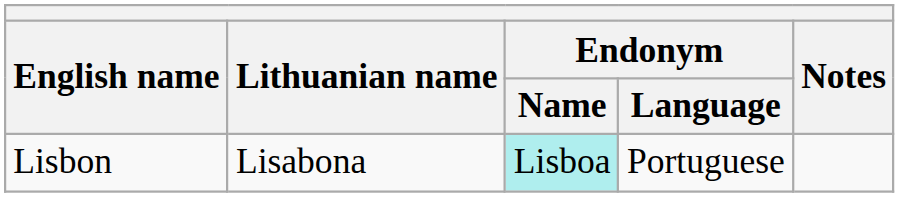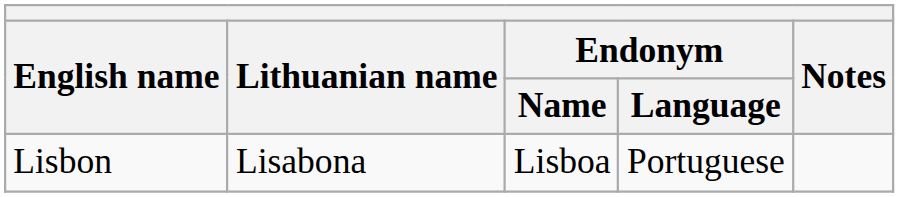Lisbon | Endonym / Name: paleturquoise background -> no background
